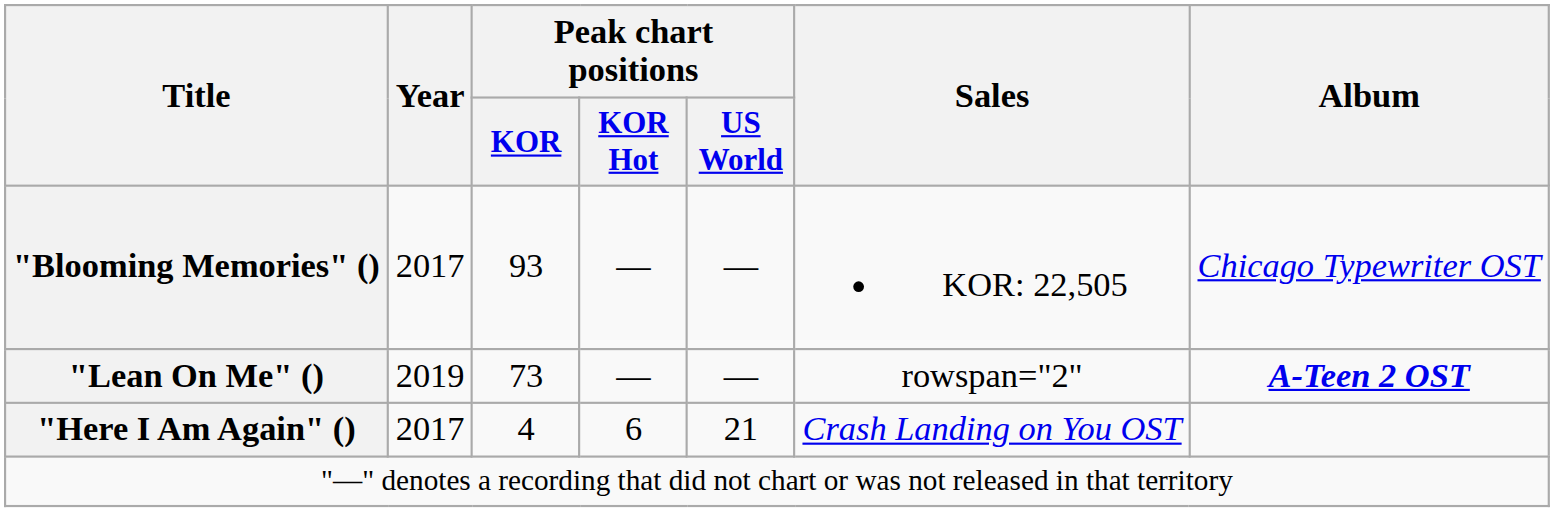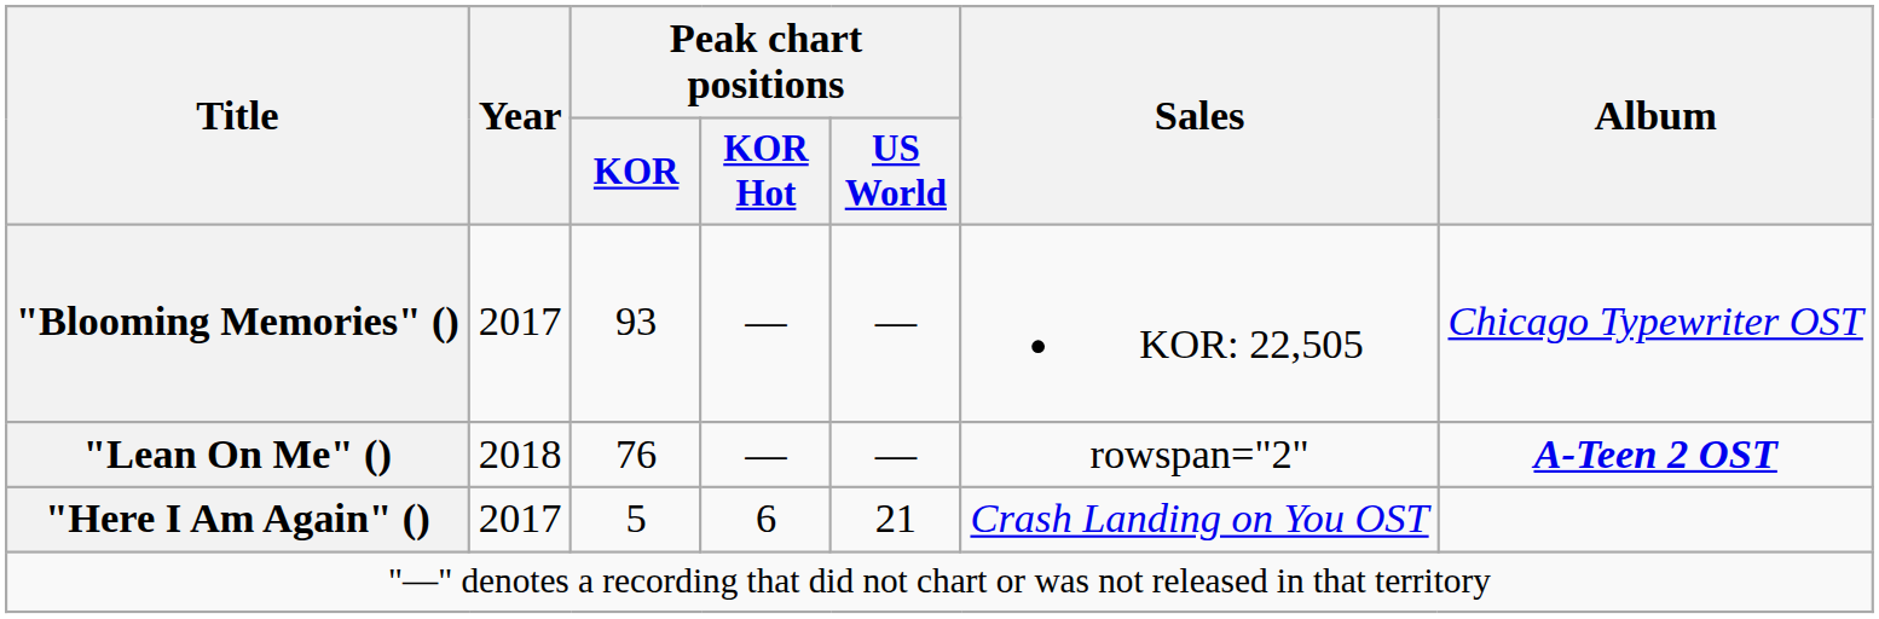"Lean On Me" () | Year: 2019 -> 2018
"Lean On Me" () | Peak chart positions / KOR: 73 -> 76
"Here I Am Again" () | Peak chart positions / KOR: 4 -> 5
